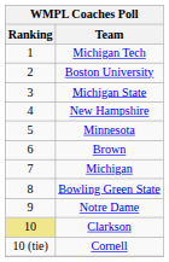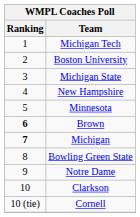Brown | Ranking: normal -> bold
Michigan | Ranking: normal -> bold
Clarkson | Ranking: khaki background -> no background
